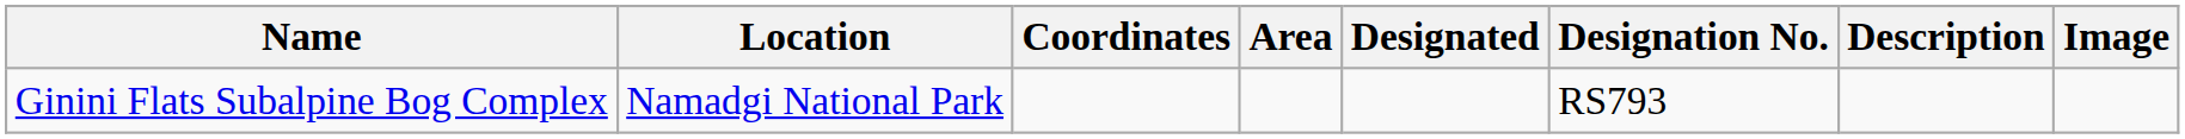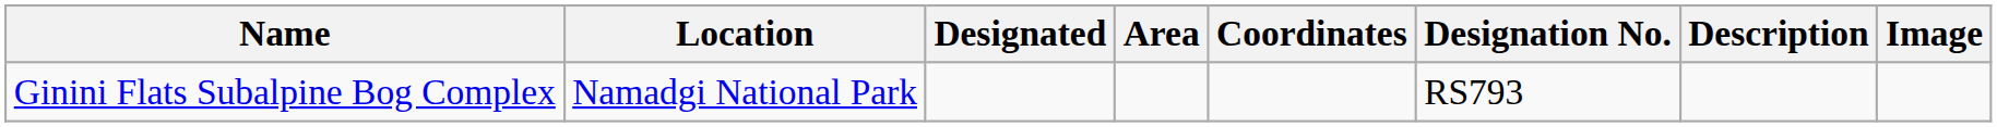columns swapped: Coordinates <-> Designated
